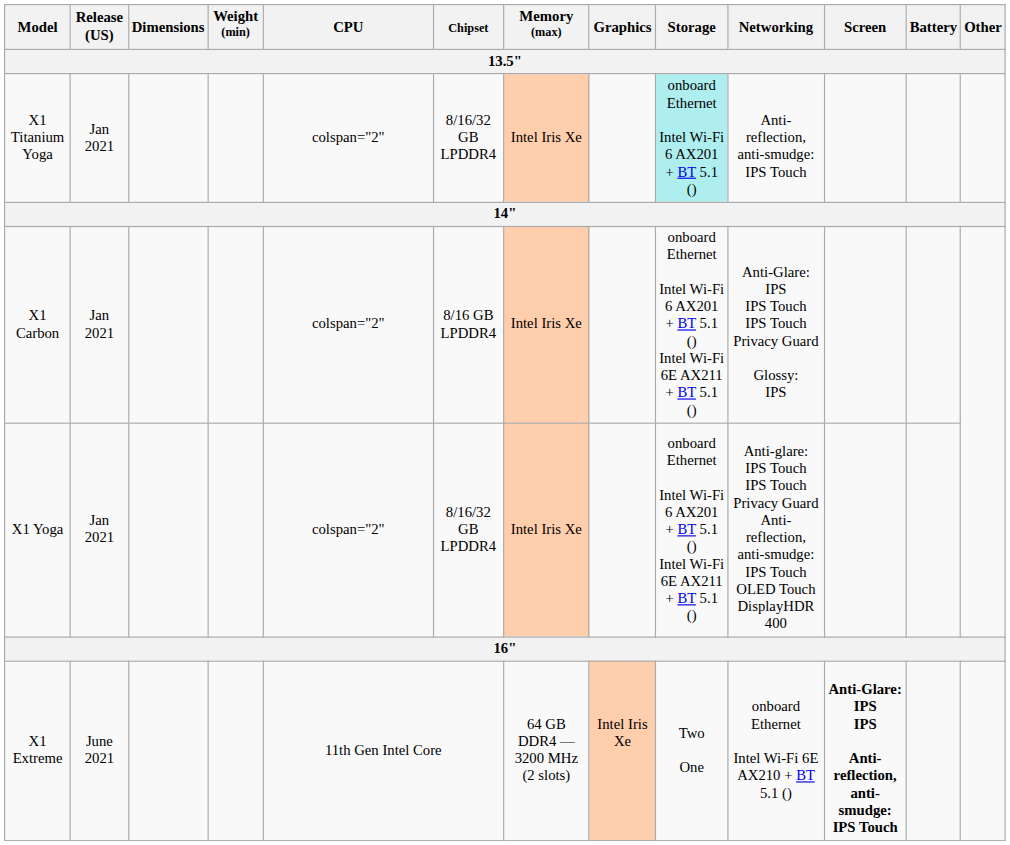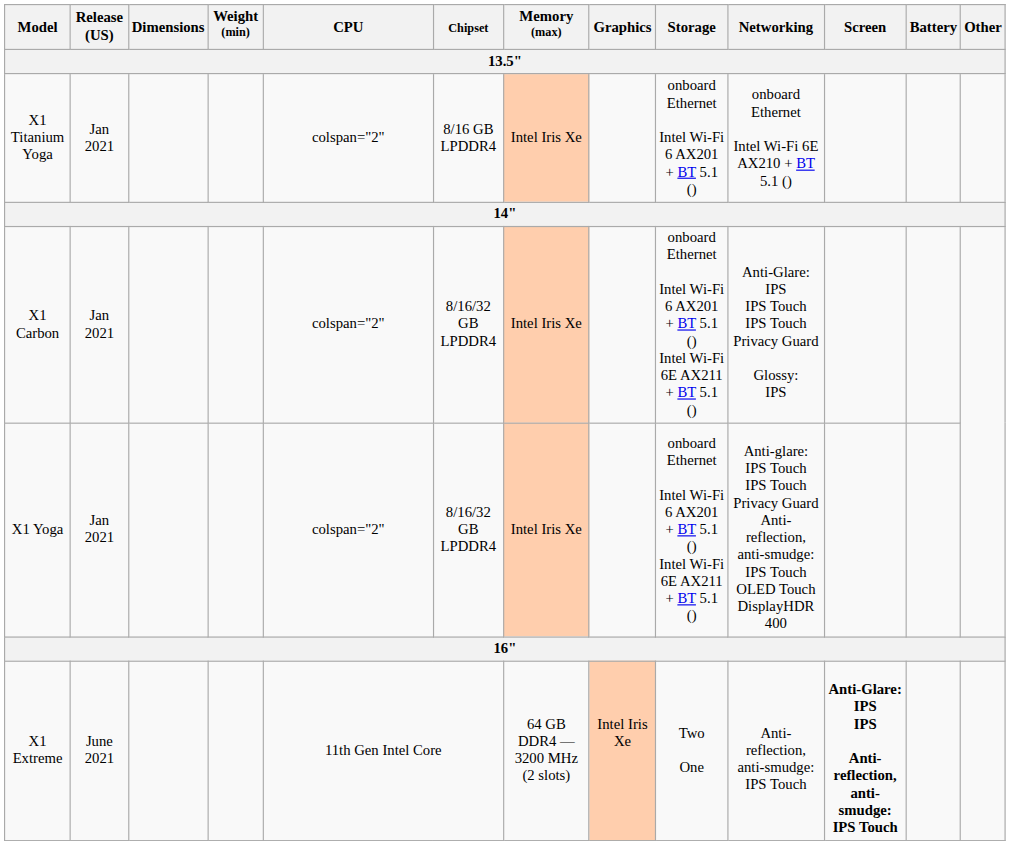X1 Titanium Yoga | Chipset: 8/16/32 GB LPDDR4 -> 8/16 GB LPDDR4
X1 Titanium Yoga | Storage: paleturquoise background -> no background
X1 Titanium Yoga | Networking: Anti-reflection, anti-smudge: IPS Touch -> onboard Ethernet Intel Wi-Fi 6E AX210 + BT 5.1 ()
X1 Carbon | Chipset: 8/16 GB LPDDR4 -> 8/16/32 GB LPDDR4
X1 Extreme | Networking: onboard Ethernet Intel Wi-Fi 6E AX210 + BT 5.1 () -> Anti-reflection, anti-smudge: IPS Touch
